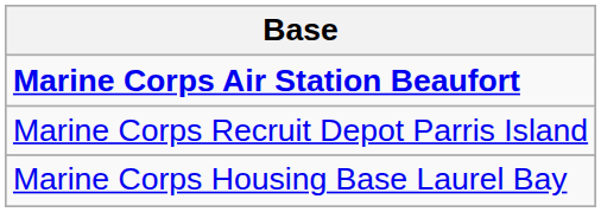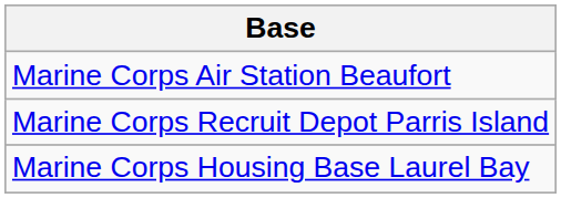row 2 | column 1: bold -> normal
